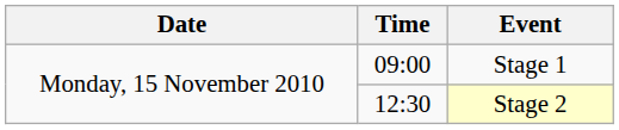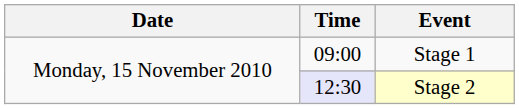Stage 2 | Time: no background -> lavender background
